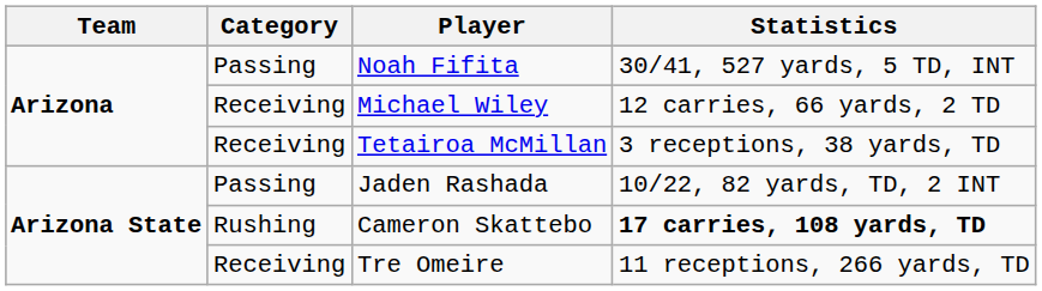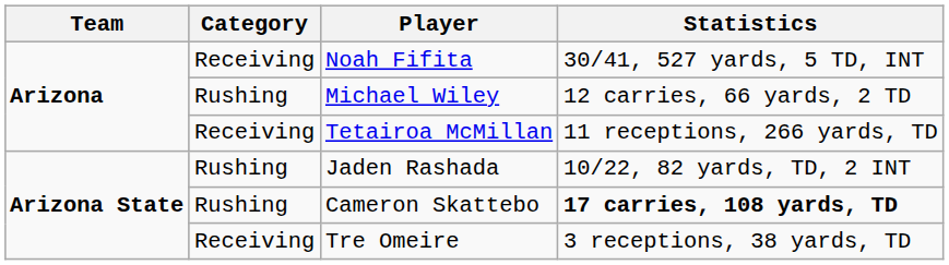Noah Fifita | Category: Passing -> Receiving
Michael Wiley | Category: Receiving -> Rushing
Tetairoa McMillan | Statistics: 3 receptions, 38 yards, TD -> 11 receptions, 266 yards, TD
Jaden Rashada | Category: Passing -> Rushing
Tre Omeire | Statistics: 11 receptions, 266 yards, TD -> 3 receptions, 38 yards, TD
